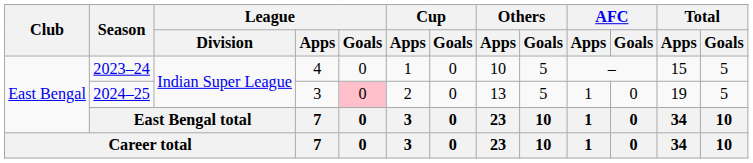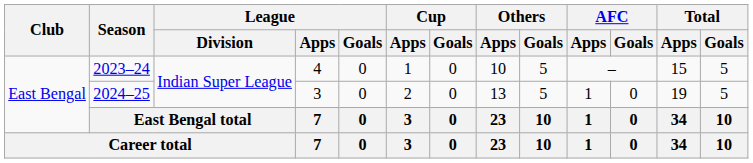2024–25 | League / Goals: pink background -> no background
